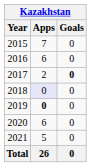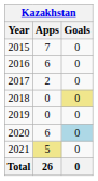2017 | Goals: bold -> normal
2018 | Apps: lavender background -> no background
2018 | Goals: no background -> khaki background
2019 | Apps: bold -> normal
2020 | Goals: no background -> lightblue background
2021 | Apps: no background -> khaki background
